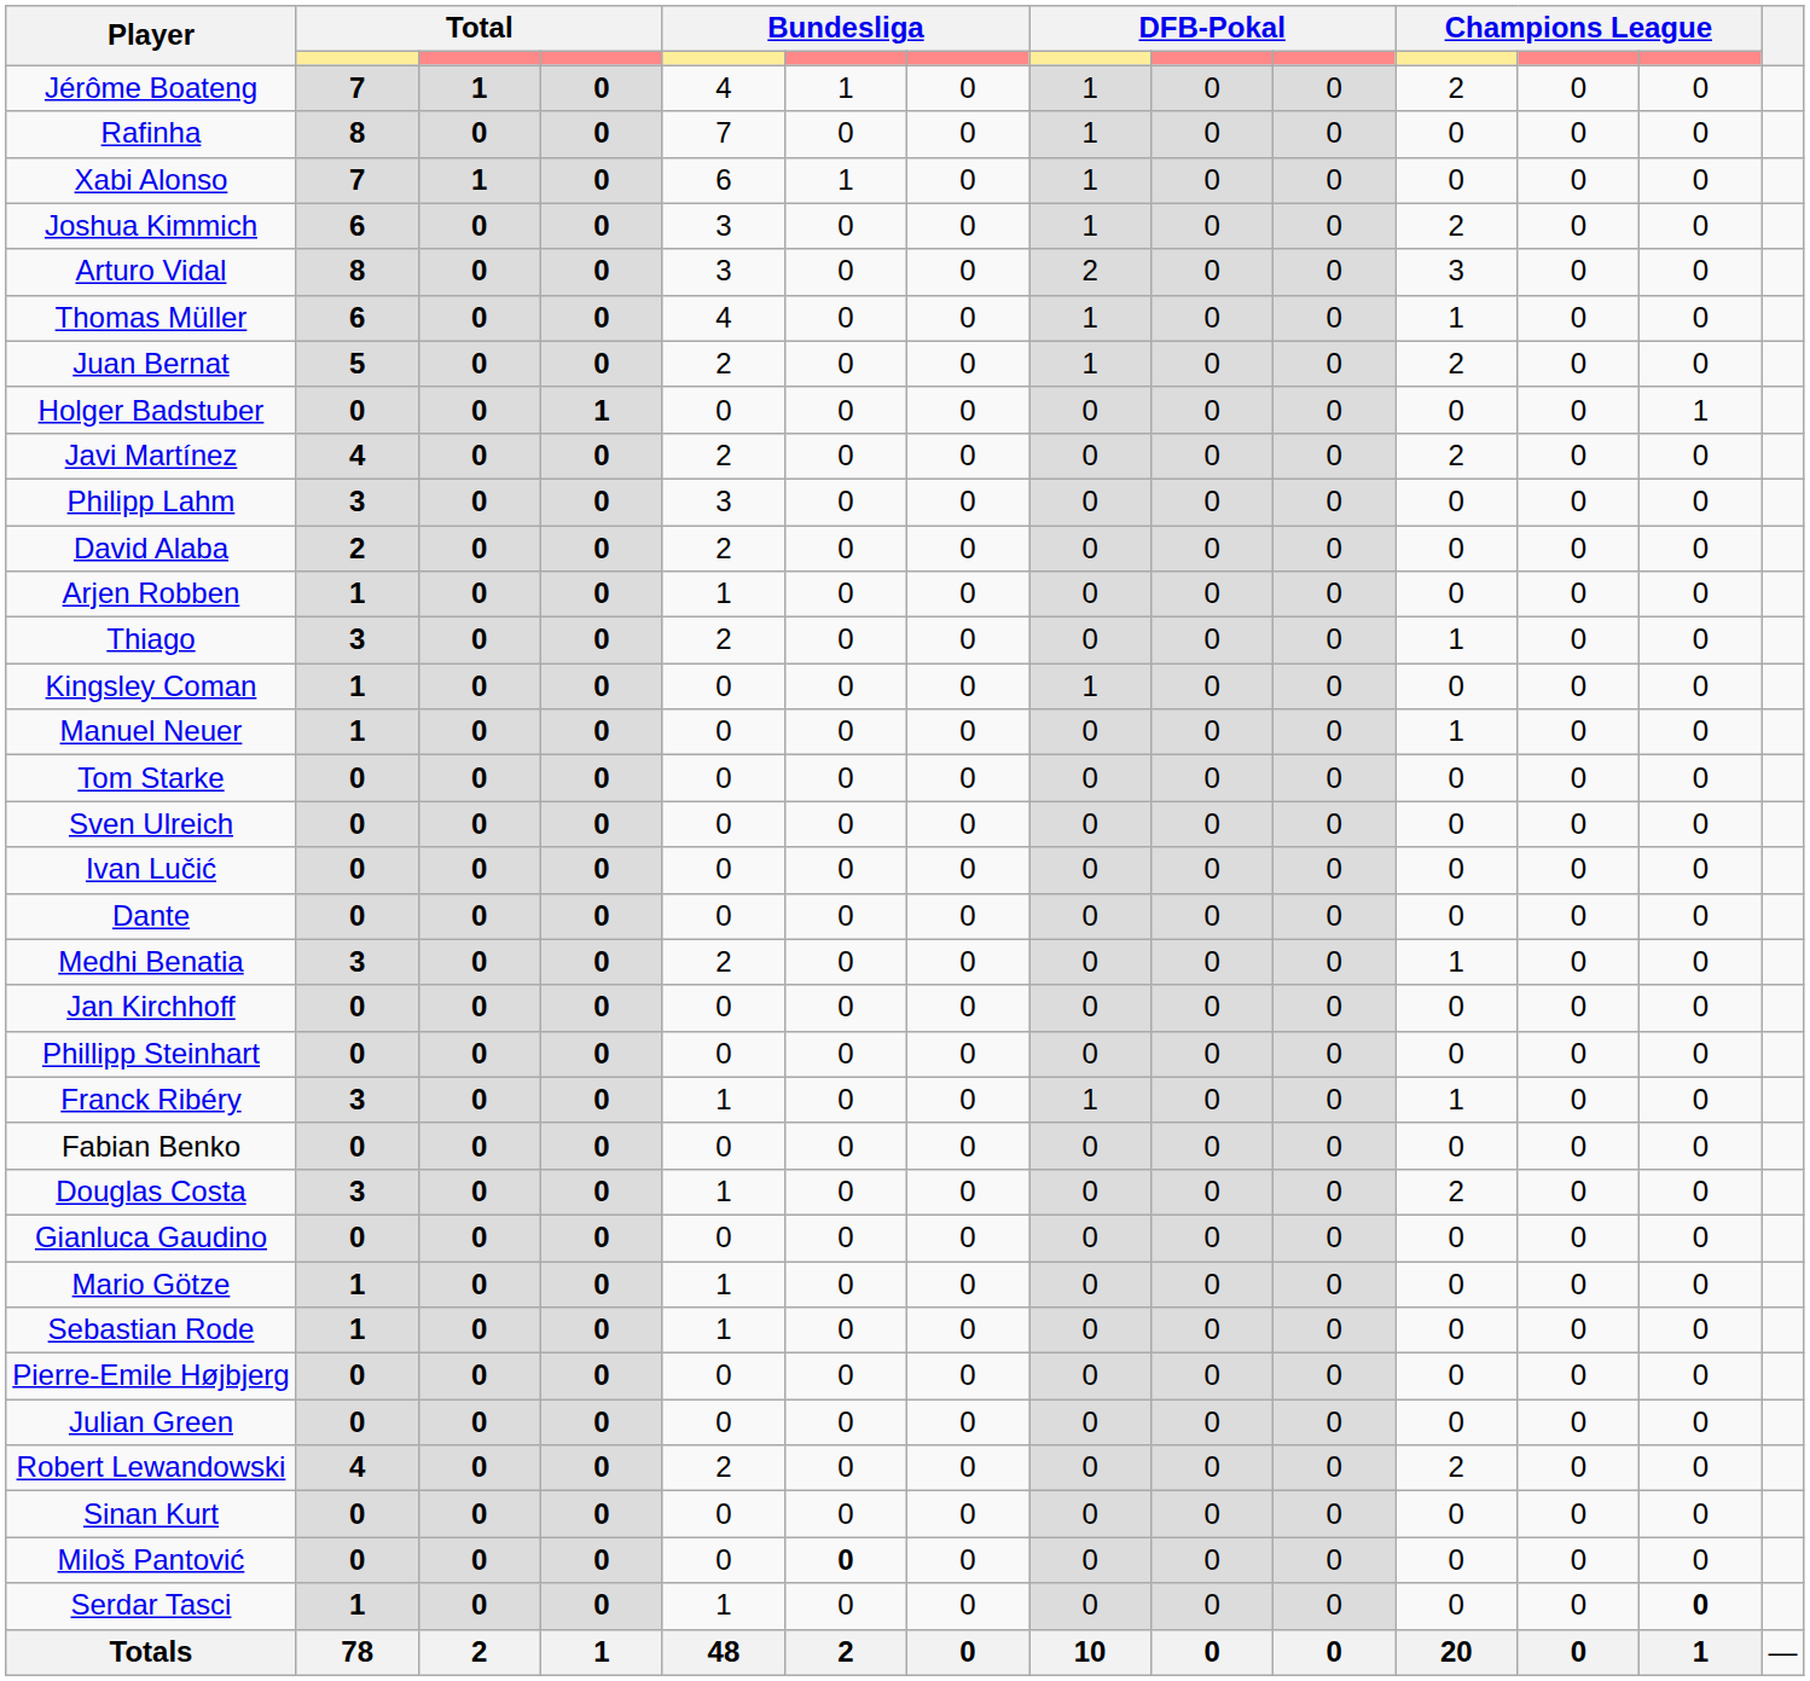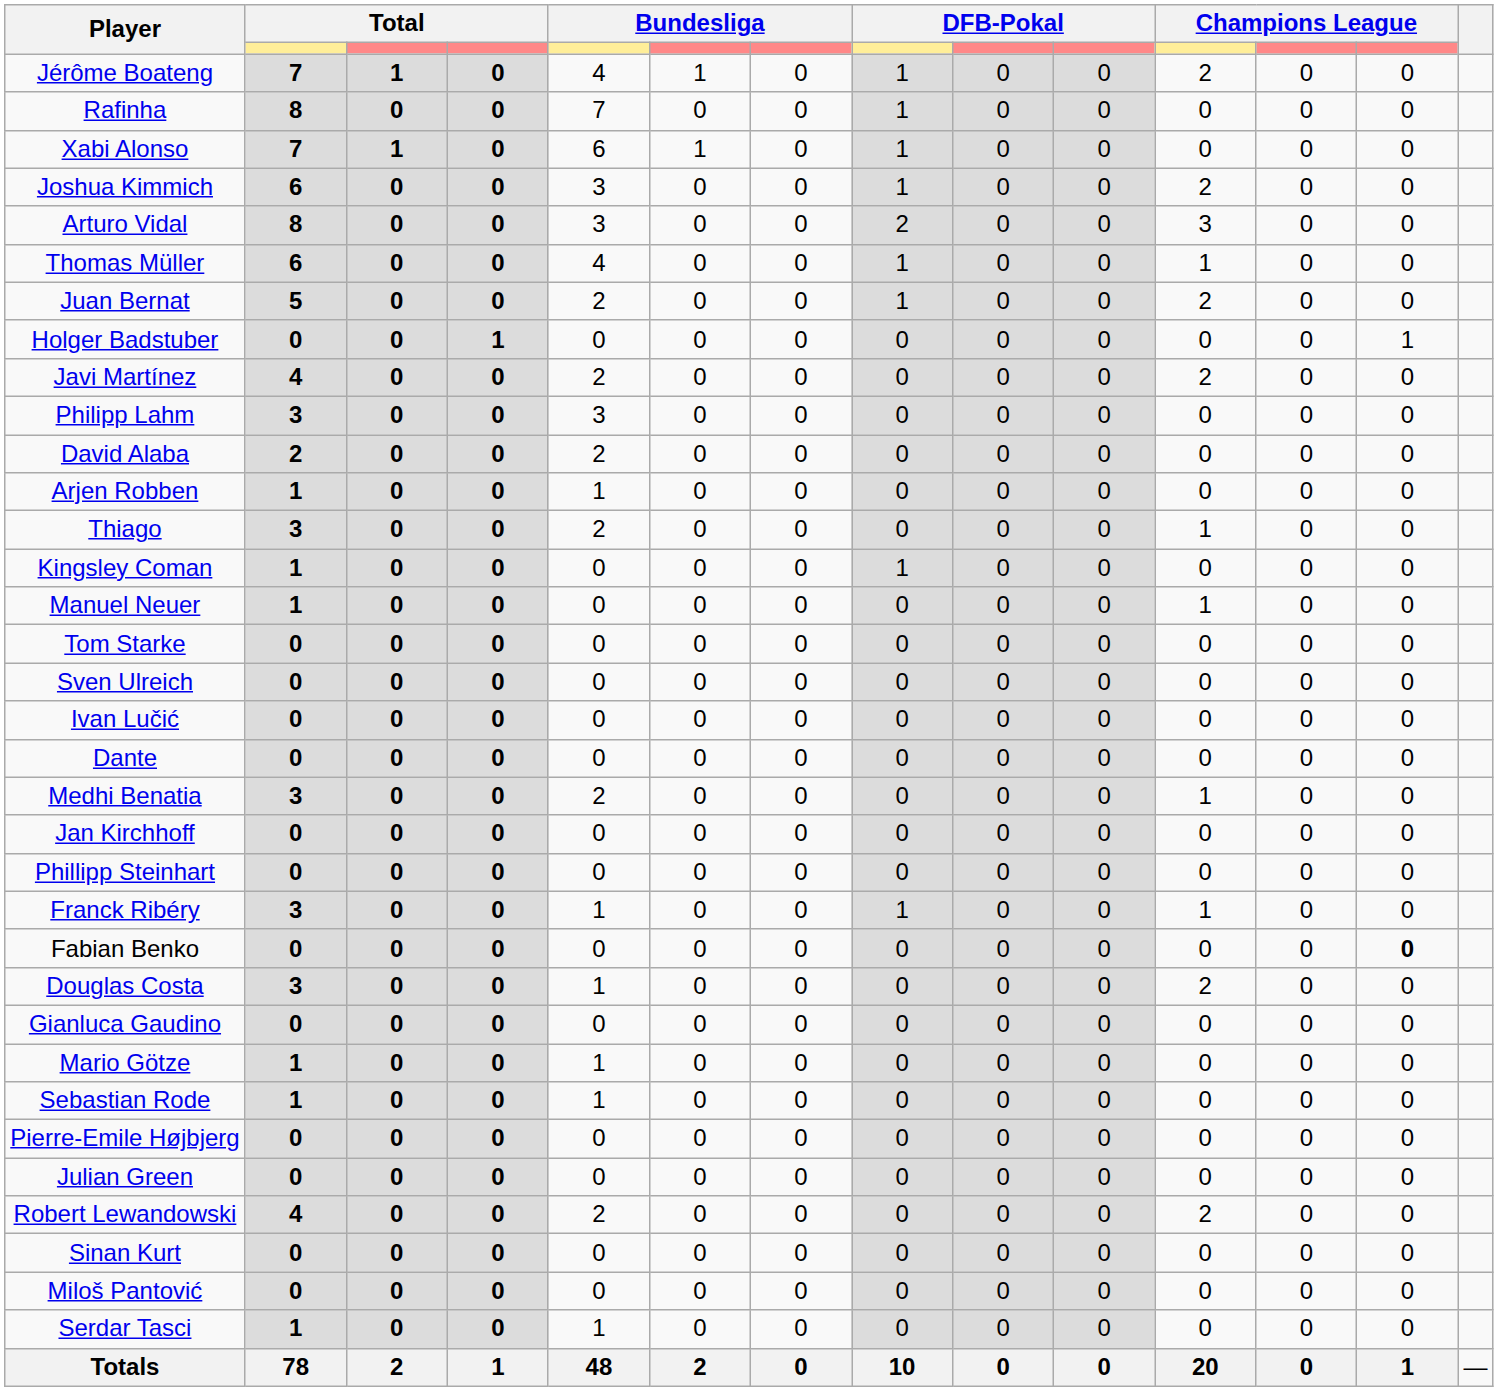Fabian Benko | column 13: normal -> bold
Miloš Pantović | column 6: bold -> normal
Serdar Tasci | column 13: bold -> normal
